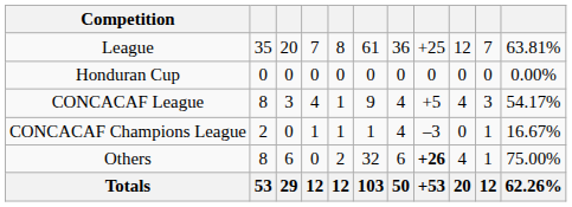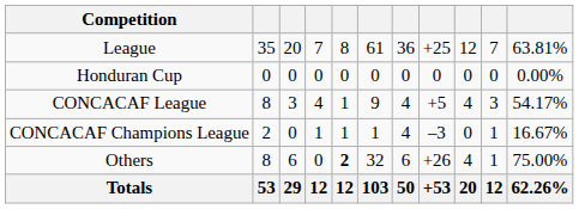Others | column 5: normal -> bold
Others | column 8: bold -> normal
